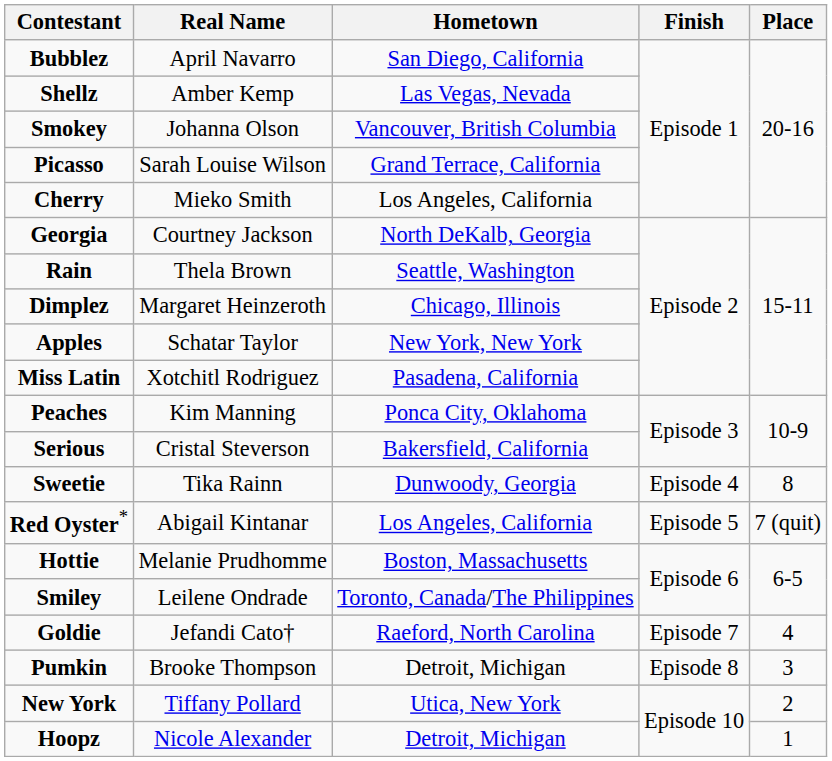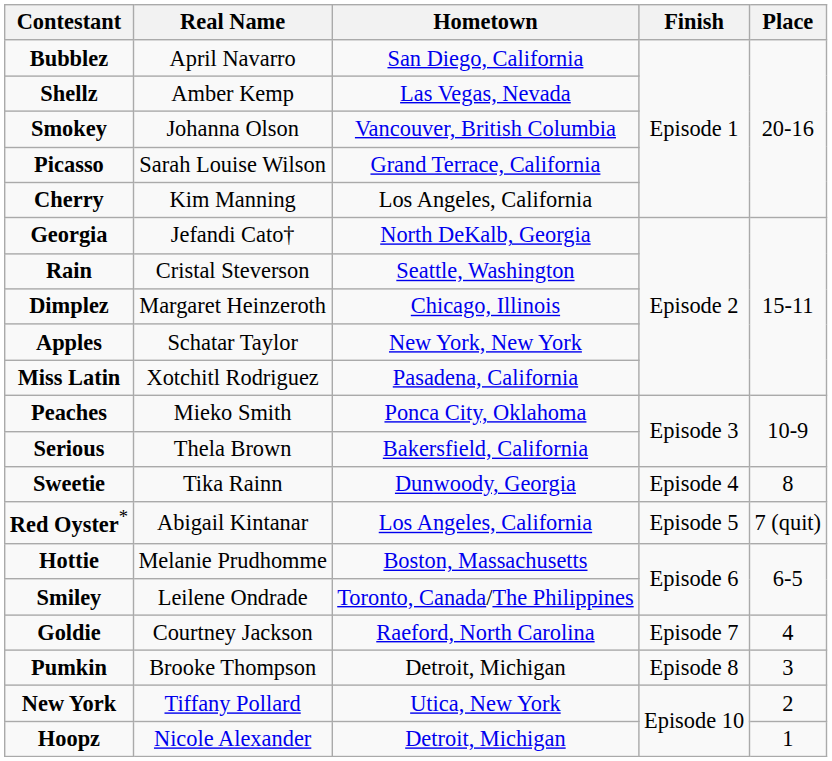Cherry | Real Name: Mieko Smith -> Kim Manning
Georgia | Real Name: Courtney Jackson -> Jefandi Cato†
Rain | Real Name: Thela Brown -> Cristal Steverson
Peaches | Real Name: Kim Manning -> Mieko Smith
Serious | Real Name: Cristal Steverson -> Thela Brown
Goldie | Real Name: Jefandi Cato† -> Courtney Jackson
